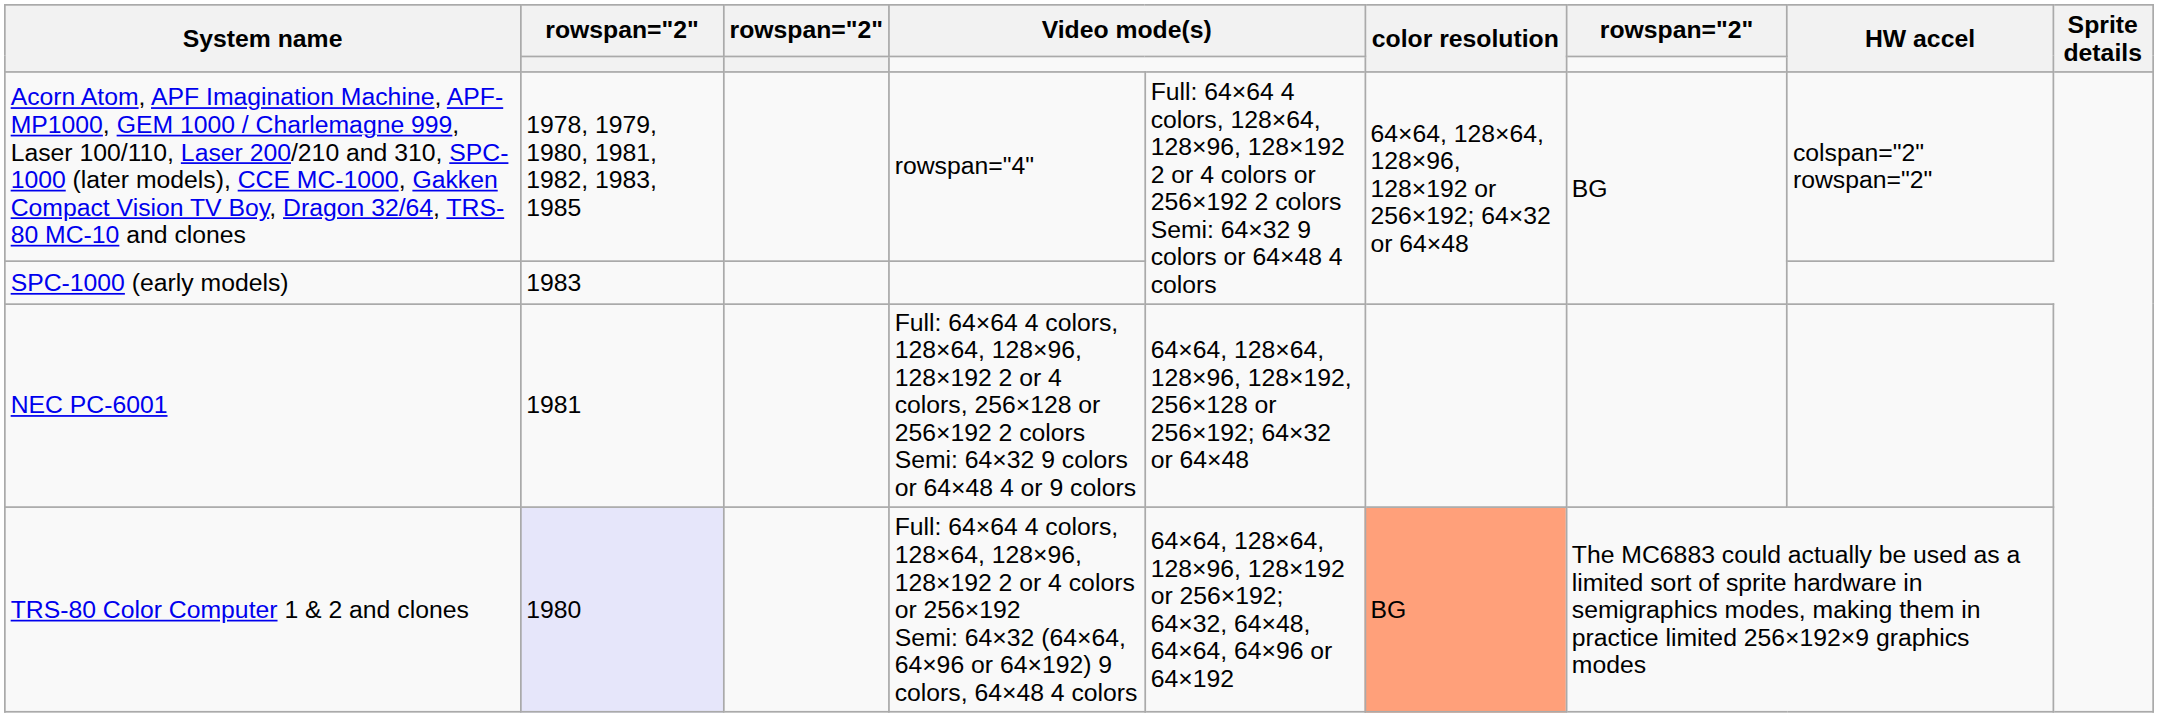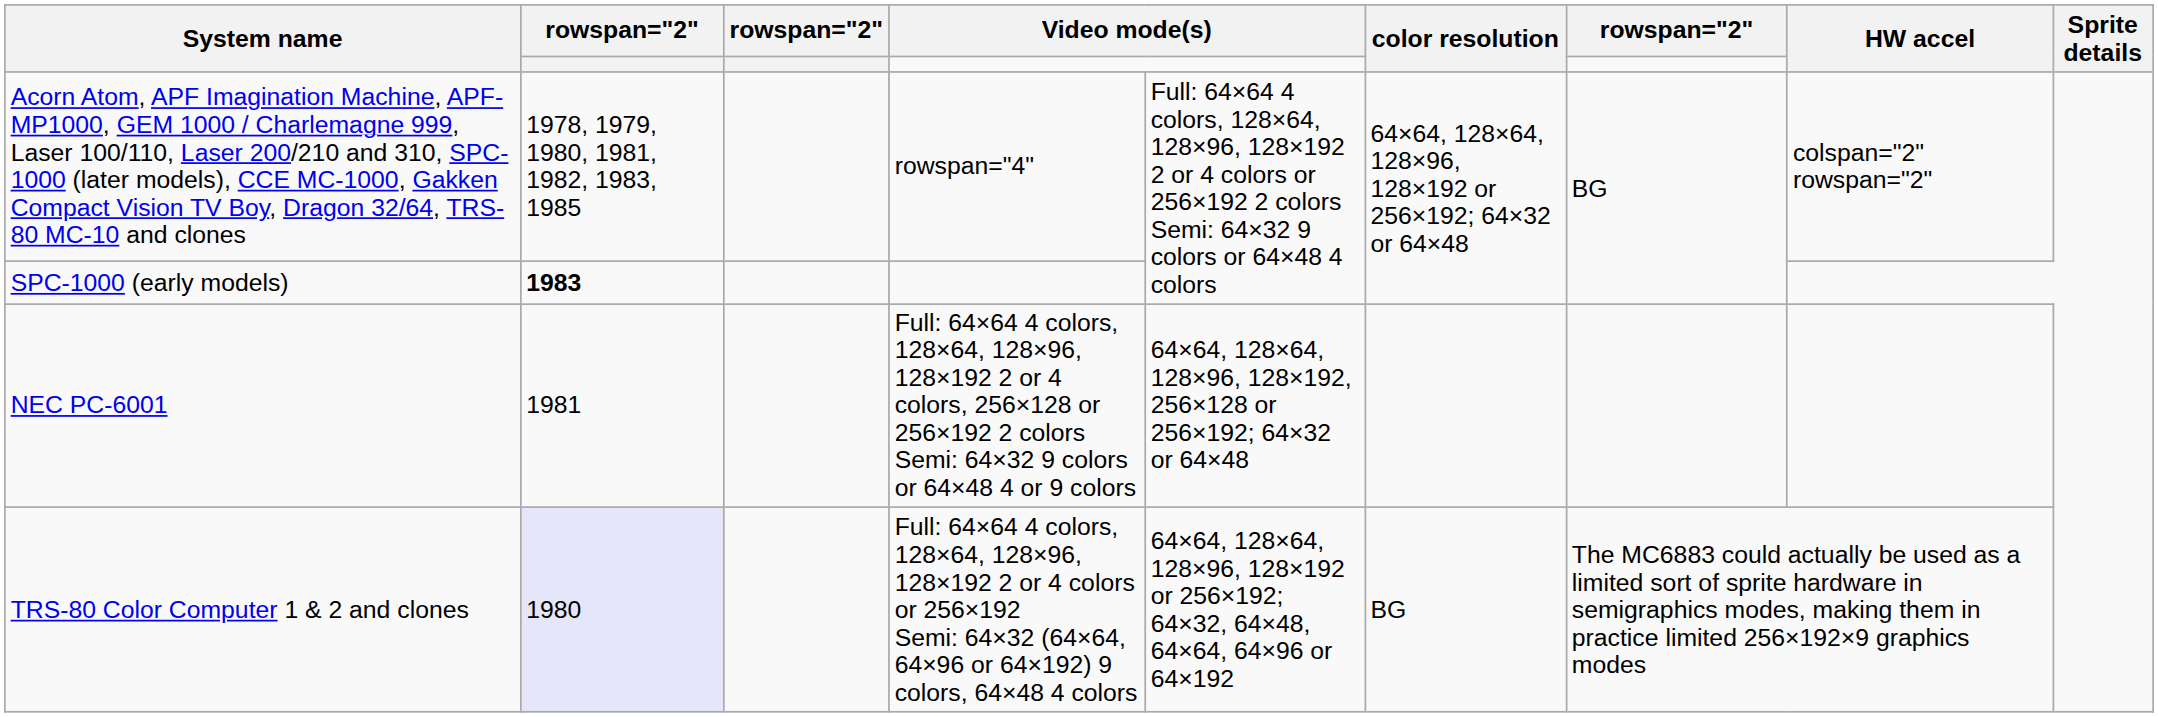SPC-1000 (early models) | column 2: normal -> bold
TRS-80 Color Computer 1 & 2 and clones | color resolution: lightsalmon background -> no background
